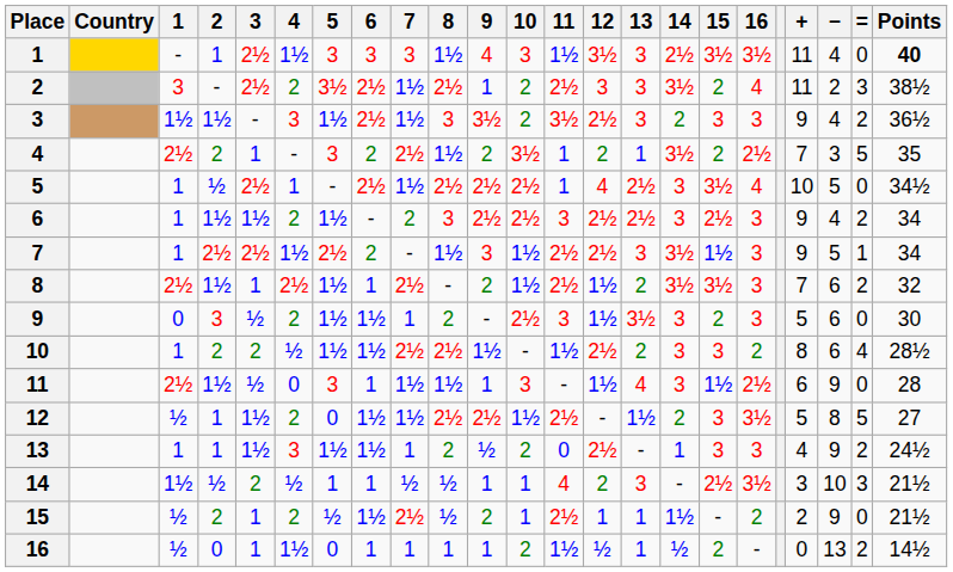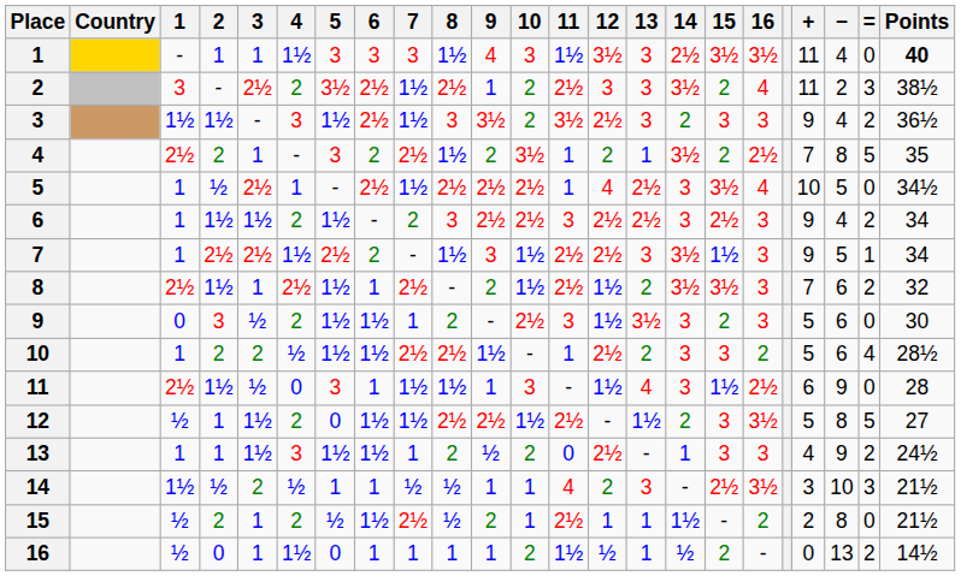row 2 | 3: 2½ -> 1
row 5 | −: 3 -> 8
row 11 | 11: 1½ -> 1
row 11 | +: 8 -> 5
row 16 | −: 9 -> 8
